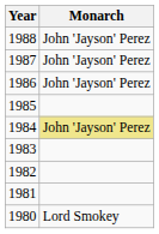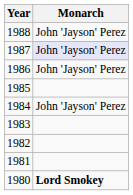1987 | Monarch: no background -> lavender background
1984 | Monarch: khaki background -> no background
1980 | Monarch: normal -> bold
